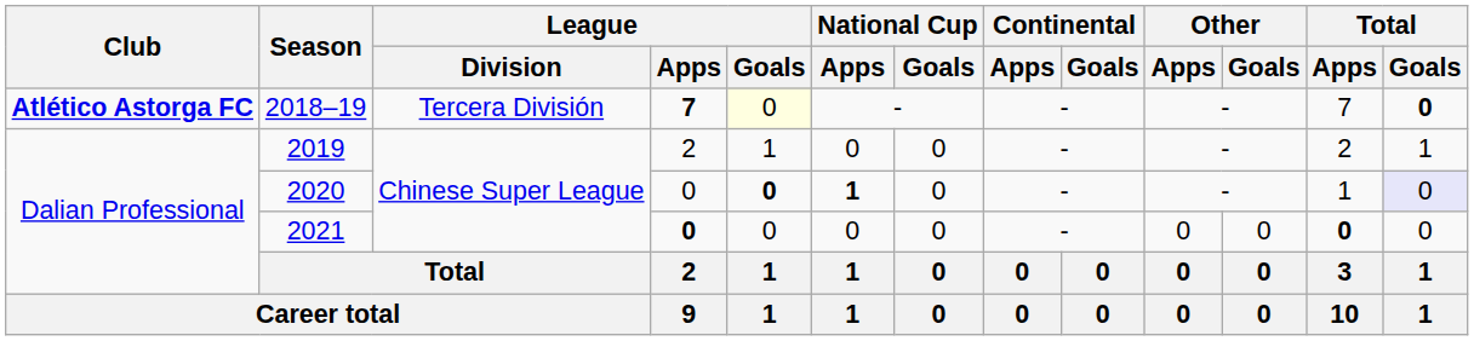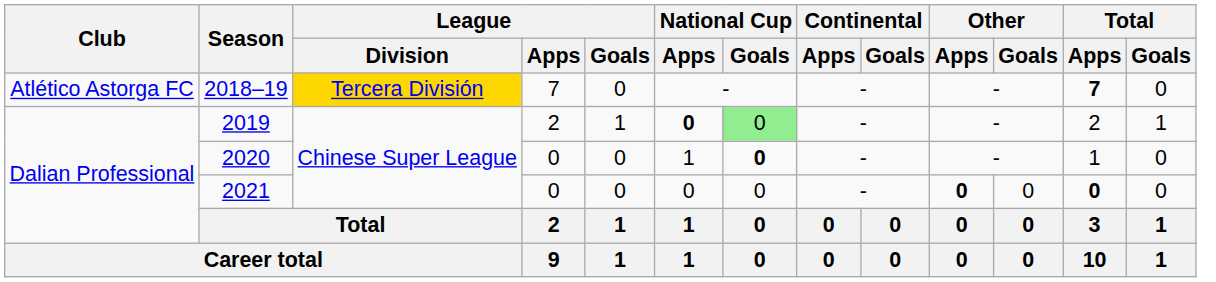2018–19 | Club: bold -> normal
2018–19 | League / Division: no background -> gold background
2018–19 | League / Apps: bold -> normal
2018–19 | League / Goals: lightyellow background -> no background
2018–19 | Total / Apps: normal -> bold
2018–19 | Total / Goals: bold -> normal
2019 | National Cup / Apps: normal -> bold
2019 | National Cup / Goals: no background -> lightgreen background
2020 | League / Goals: bold -> normal
2020 | National Cup / Apps: bold -> normal
2020 | National Cup / Goals: normal -> bold
2020 | Total / Goals: lavender background -> no background
2021 | League / Apps: bold -> normal
2021 | Other / Apps: normal -> bold
